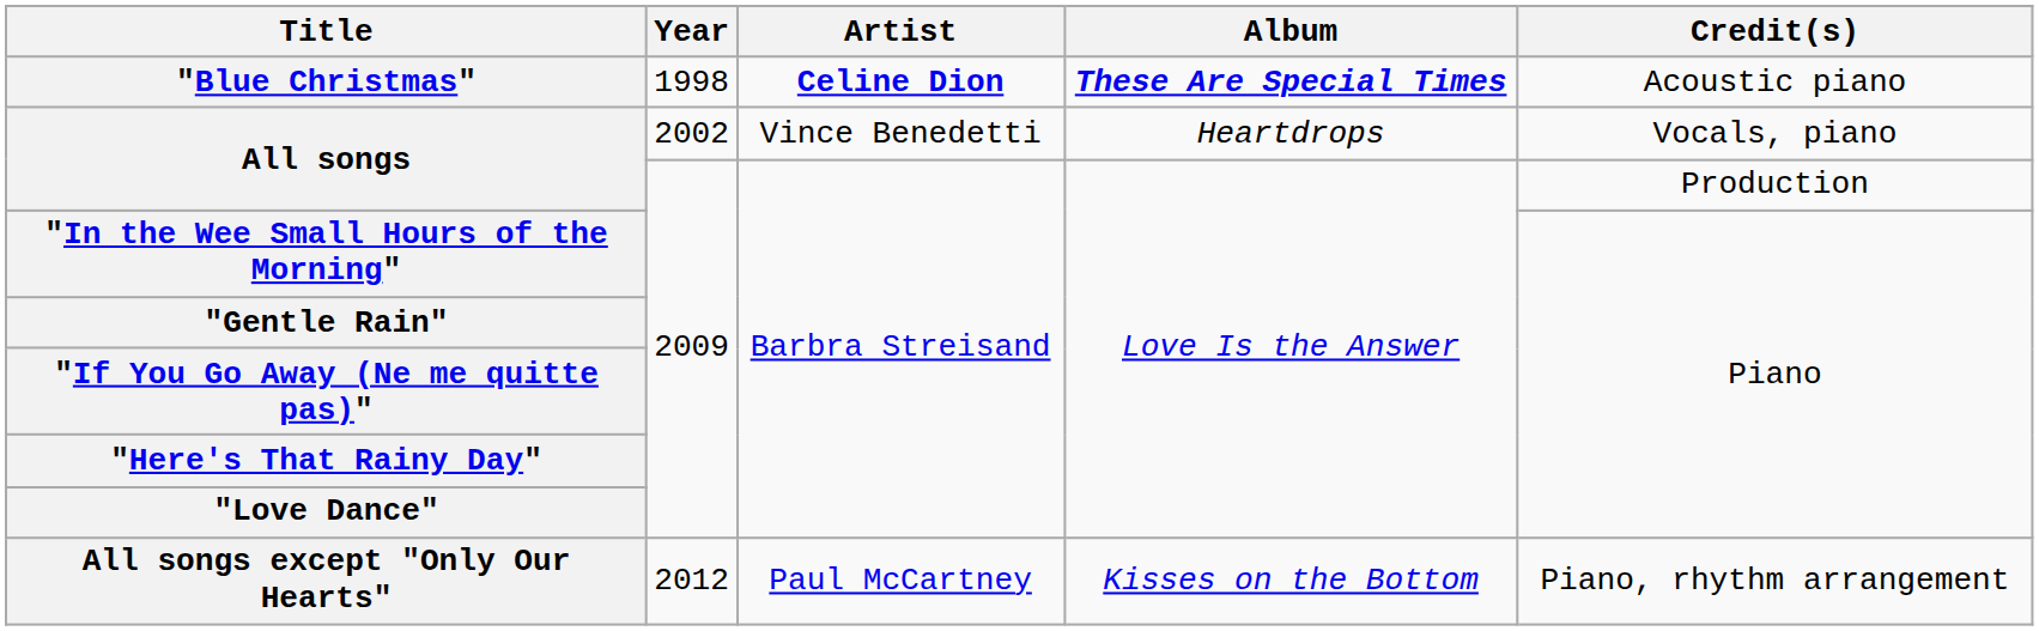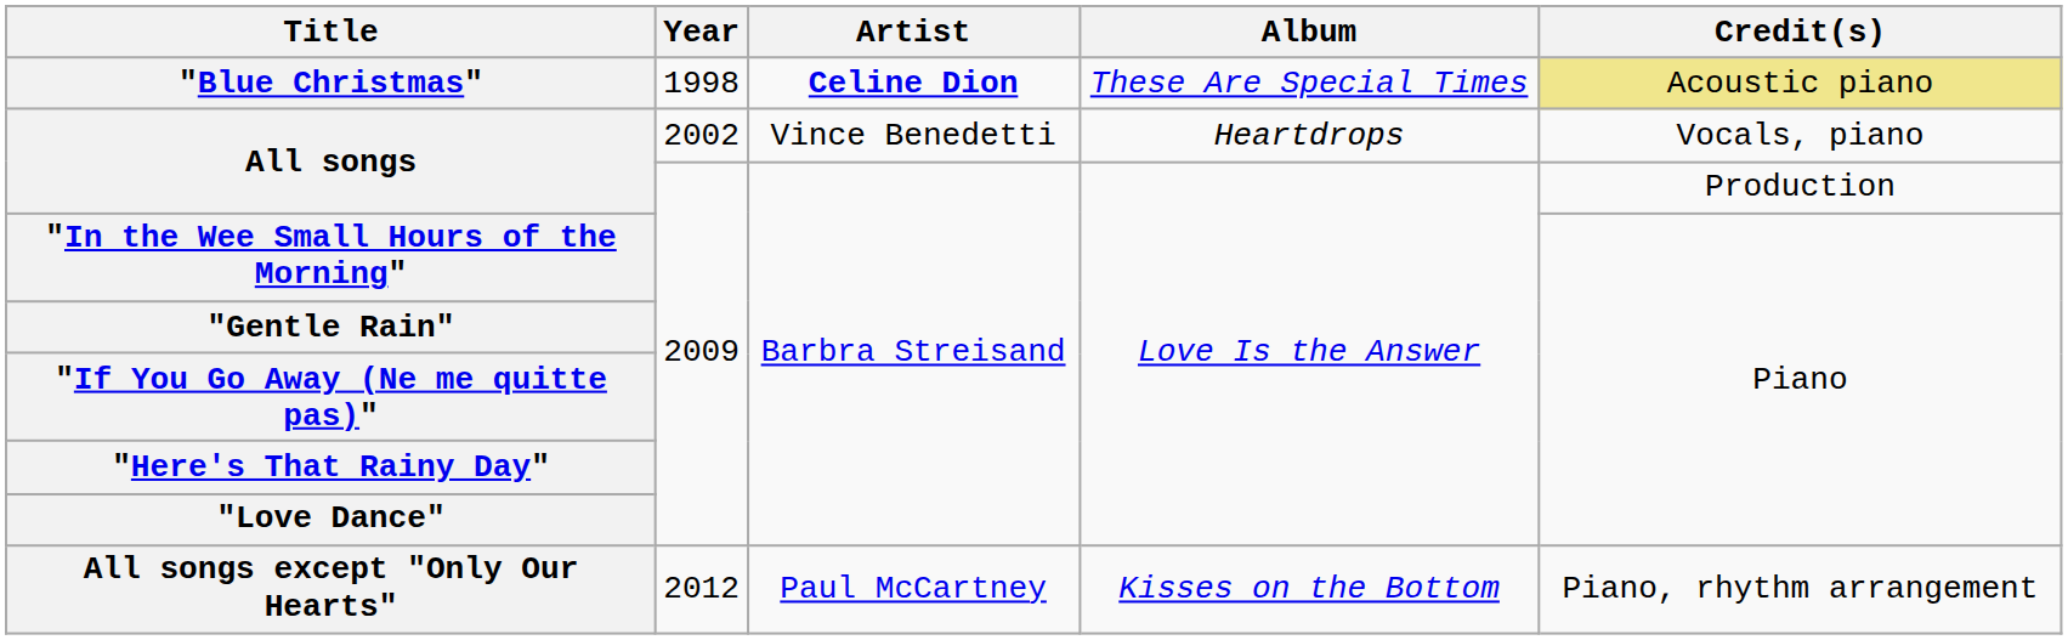"Blue Christmas" | Album: bold -> normal
"Blue Christmas" | Credit(s): no background -> khaki background
